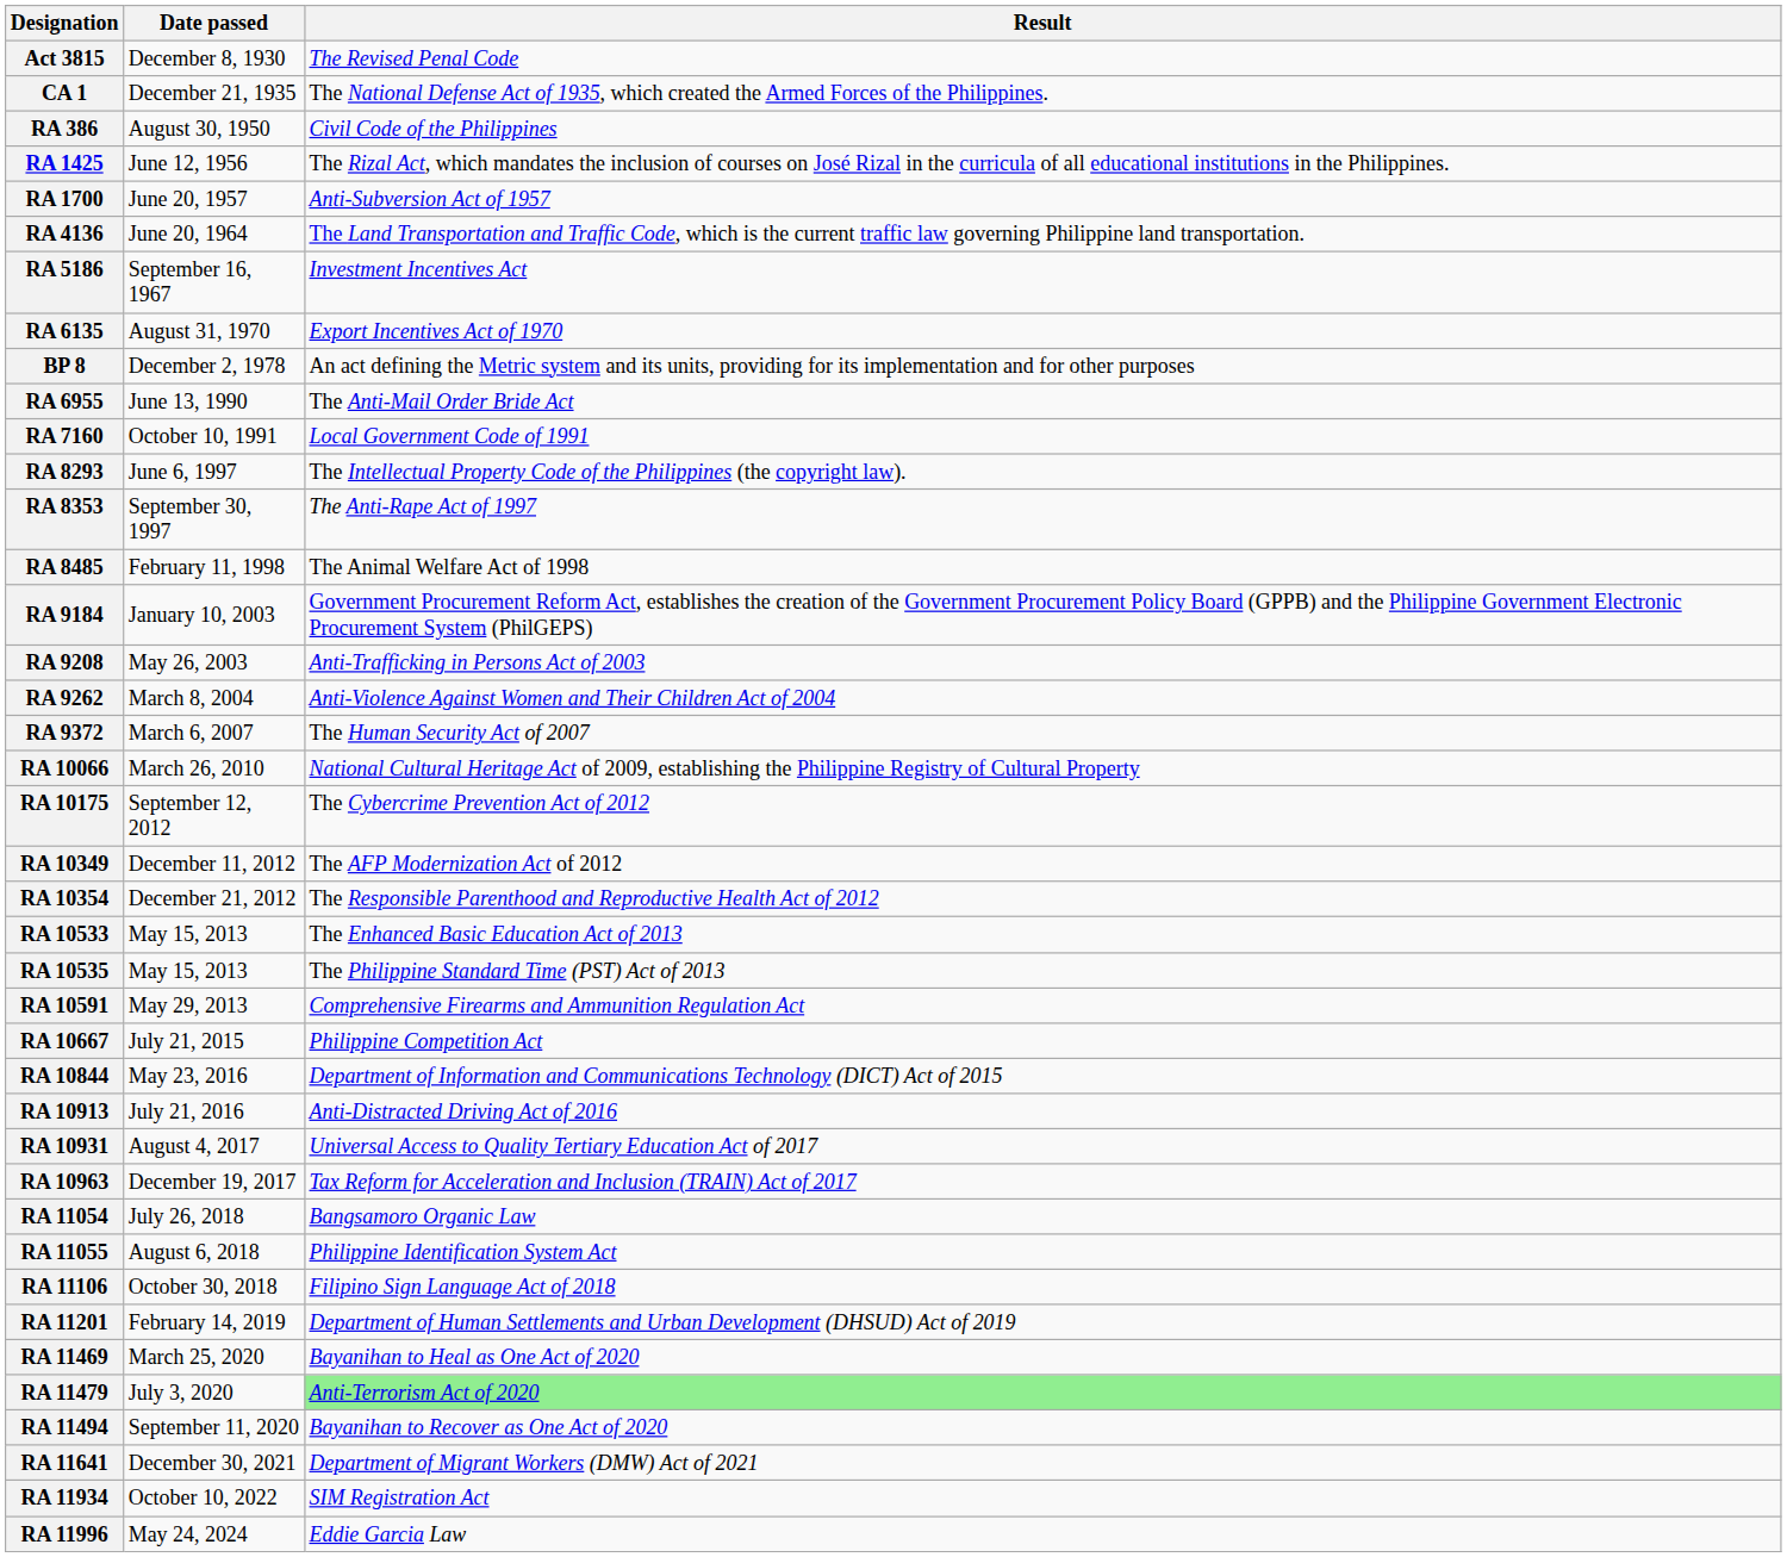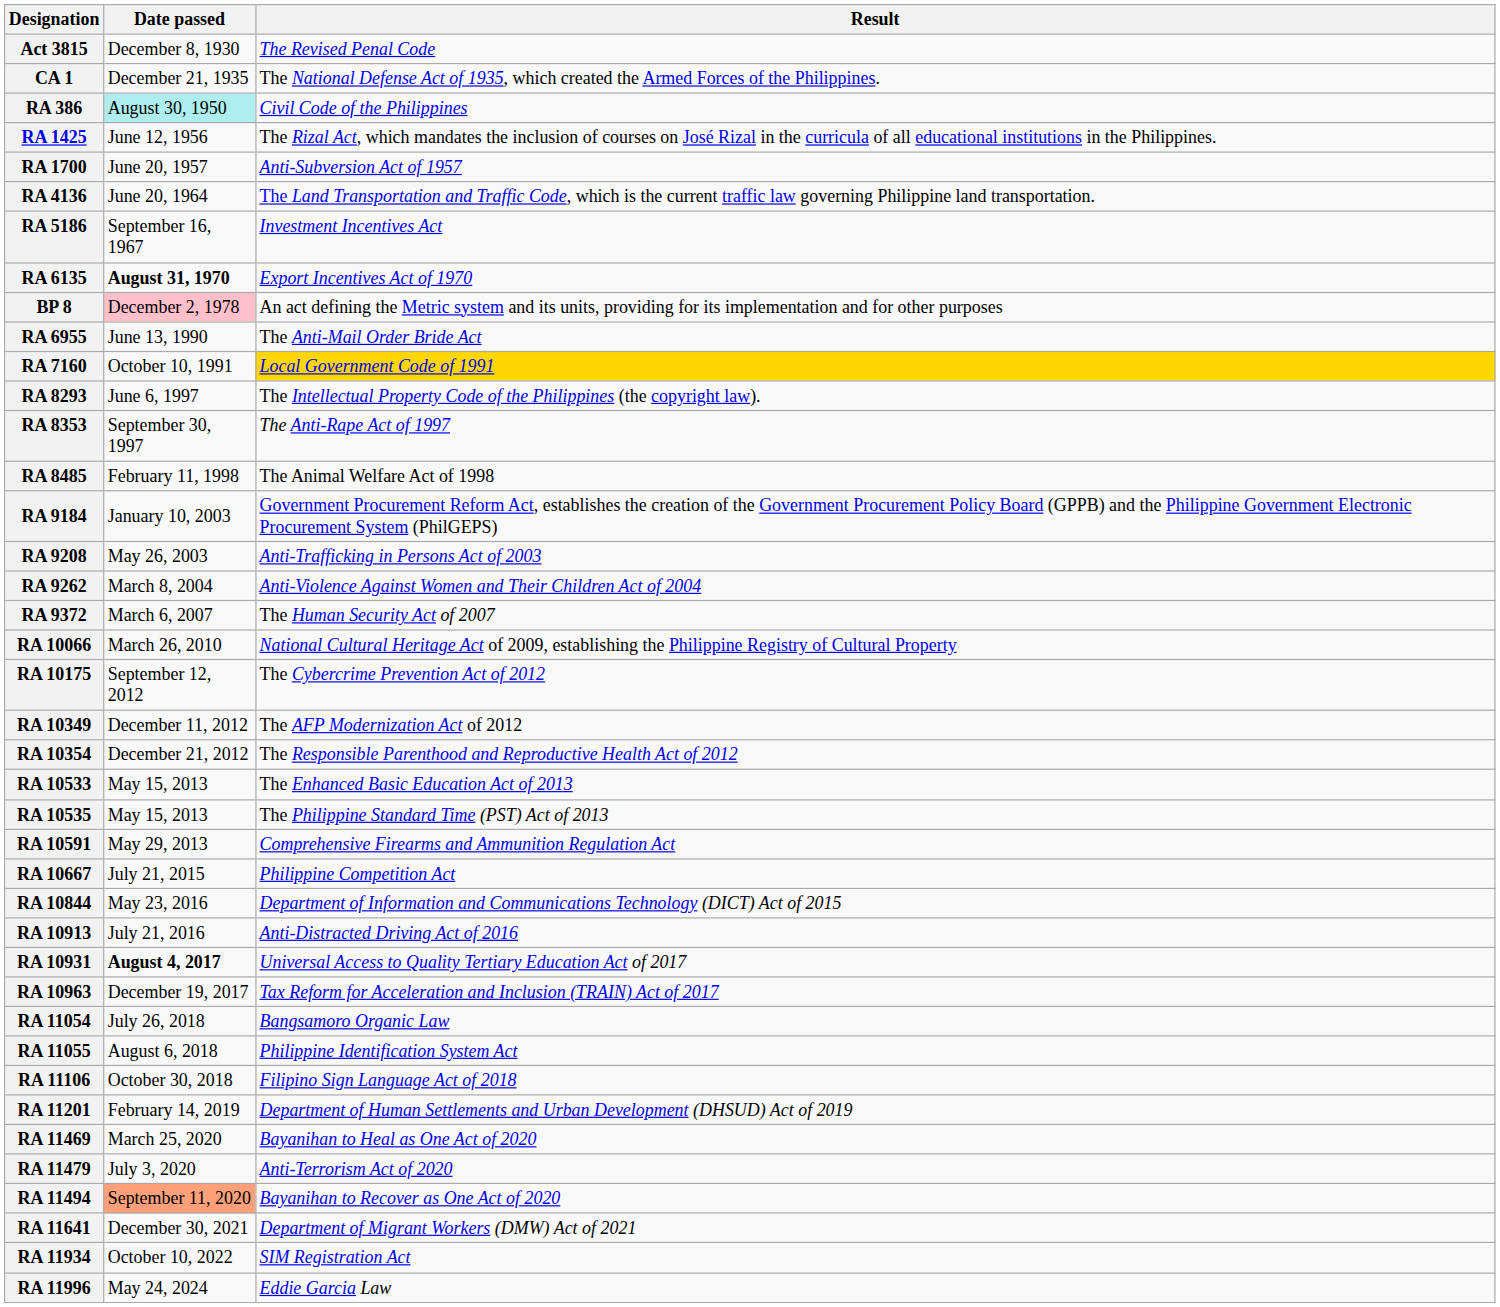RA 386 | Date passed: no background -> paleturquoise background
RA 6135 | Date passed: normal -> bold
BP 8 | Date passed: no background -> pink background
RA 7160 | Result: no background -> gold background
RA 10931 | Date passed: normal -> bold
RA 11479 | Result: lightgreen background -> no background
RA 11494 | Date passed: no background -> lightsalmon background
